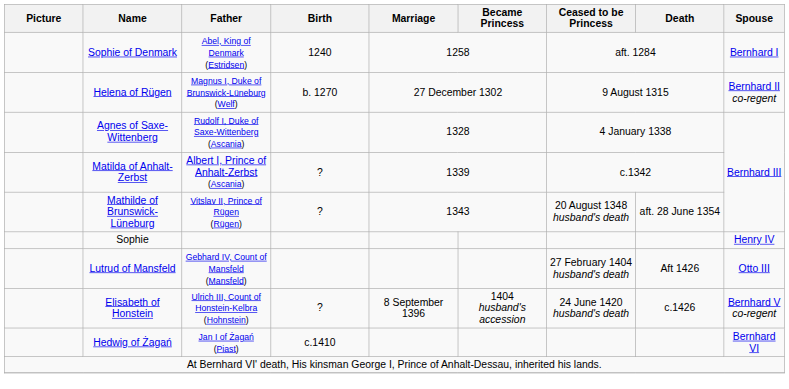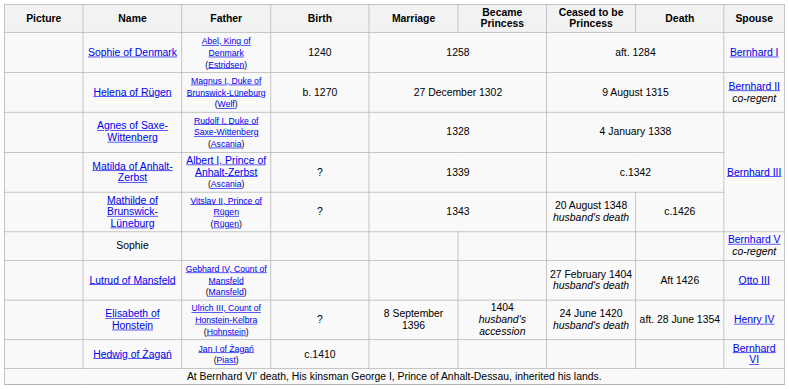Mathilde of Brunswick-Lüneburg | Death: aft. 28 June 1354 -> c.1426
Sophie | Spouse: Henry IV -> Bernhard V co-regent
Elisabeth of Honstein | Death: c.1426 -> aft. 28 June 1354
Elisabeth of Honstein | Spouse: Bernhard V co-regent -> Henry IV
